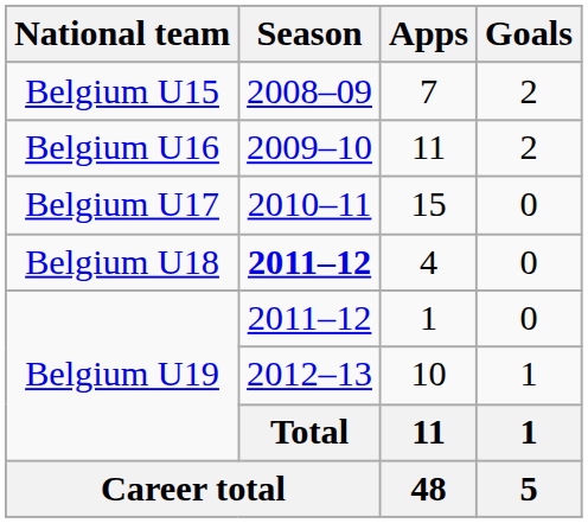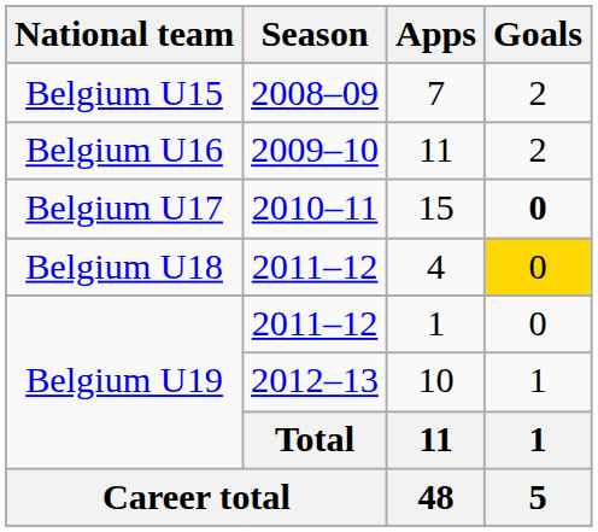15 | Goals: normal -> bold
4 | Season: bold -> normal
4 | Goals: no background -> gold background
